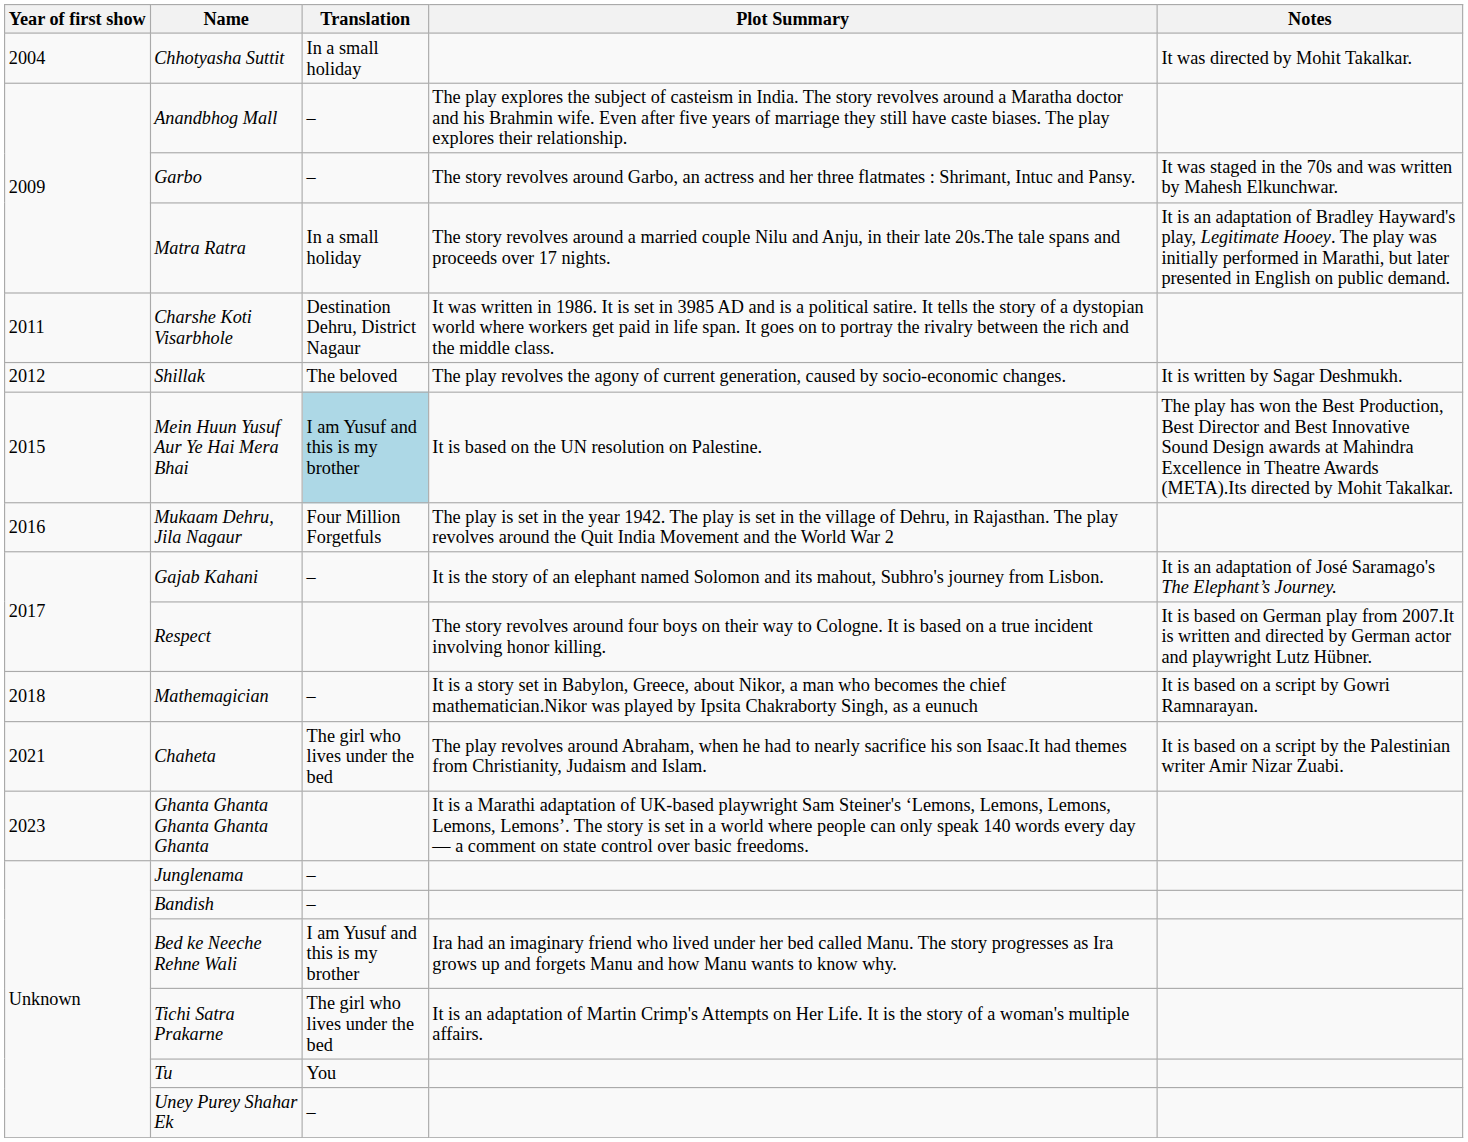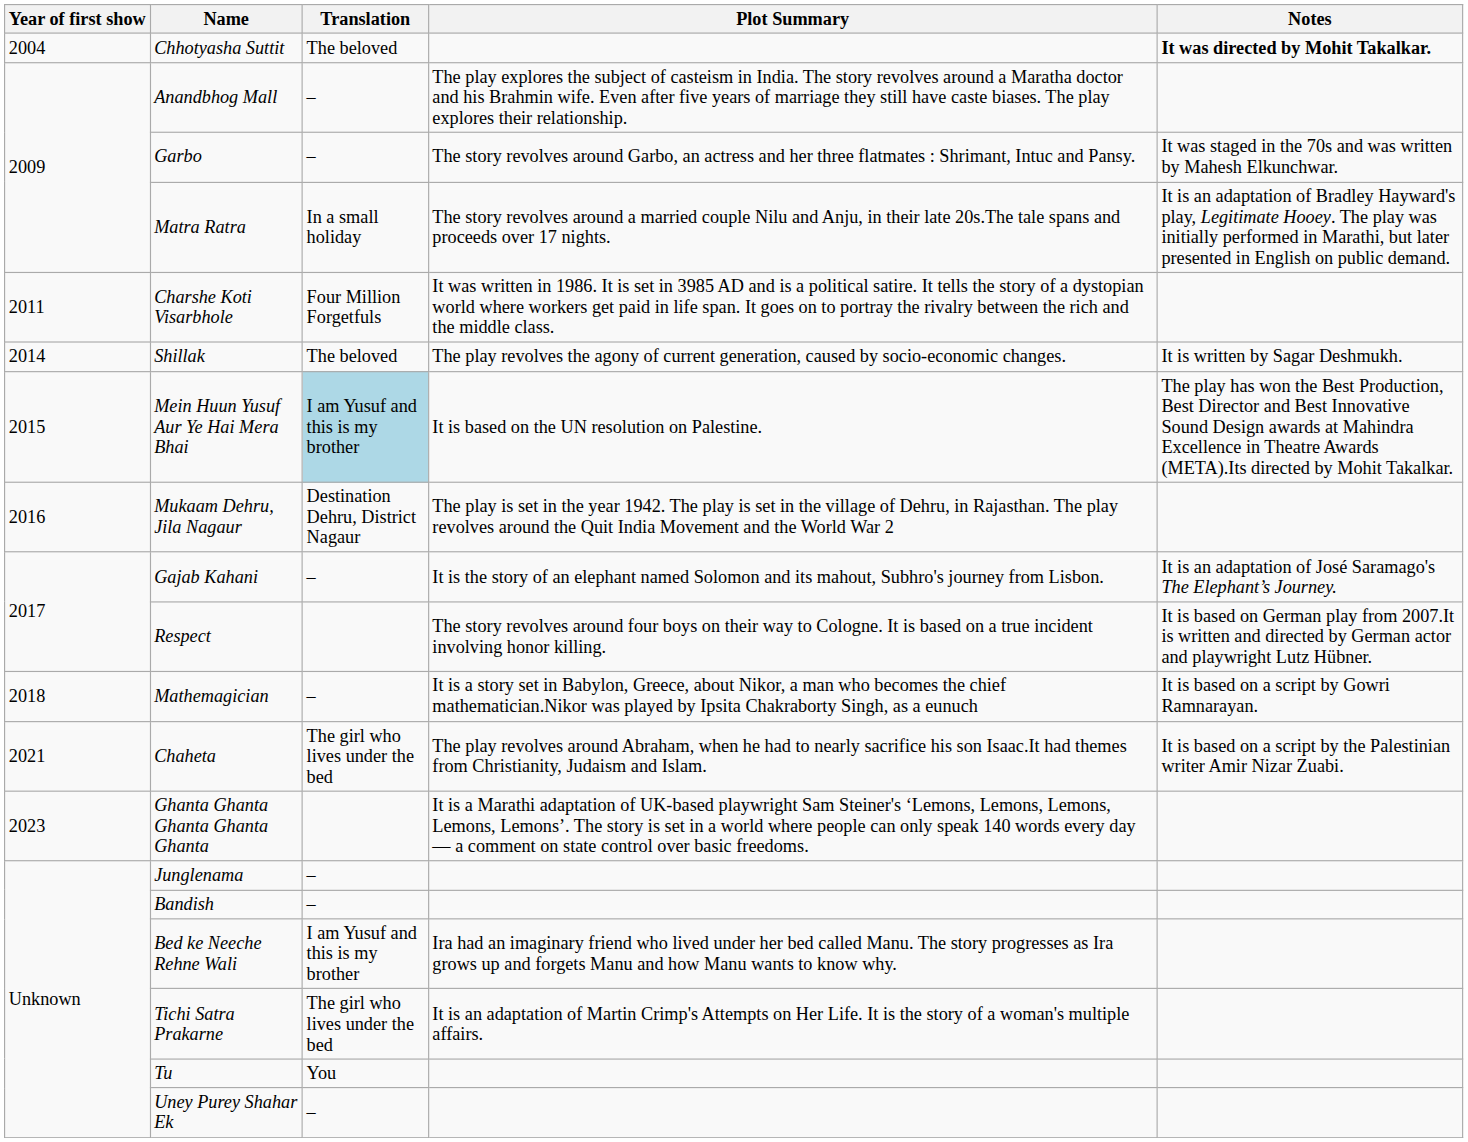Chhotyasha Suttit | Translation: In a small holiday -> The beloved
Chhotyasha Suttit | Notes: normal -> bold
Charshe Koti Visarbhole | Translation: Destination Dehru, District Nagaur -> Four Million Forgetfuls
Shillak | Year of first show: 2012 -> 2014
Mukaam Dehru, Jila Nagaur | Translation: Four Million Forgetfuls -> Destination Dehru, District Nagaur
